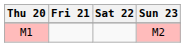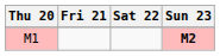M1 | Sun 23: normal -> bold
